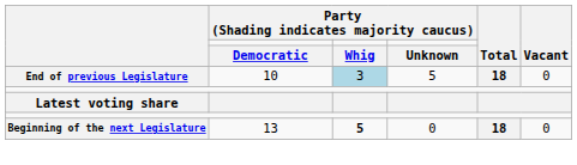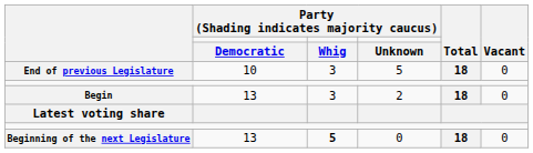End of previous Legislature | column 3: lightblue background -> no background
+ row: Begin | 13 | 3 | 2 | 18 | 0
